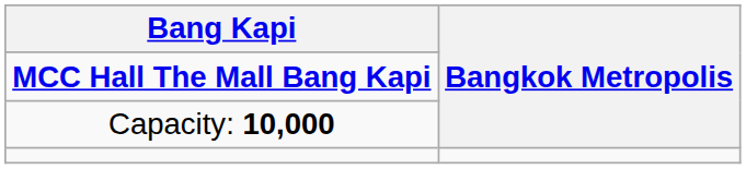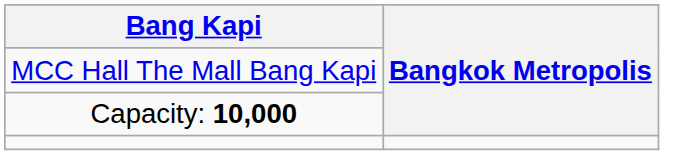MCC Hall The Mall Bang Kapi | Bang Kapi: bold -> normal
